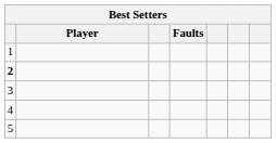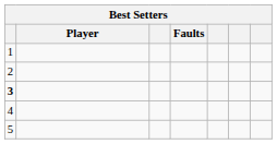2 | column 1: bold -> normal
3 | column 1: normal -> bold
